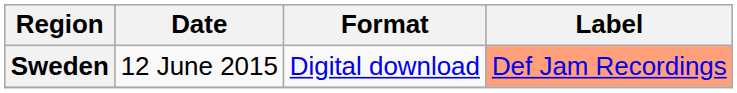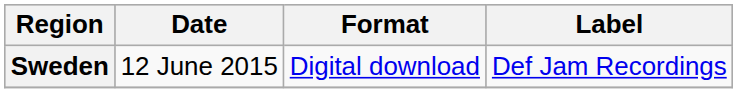Sweden | Label: lightsalmon background -> no background
